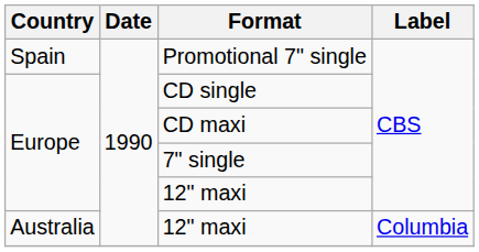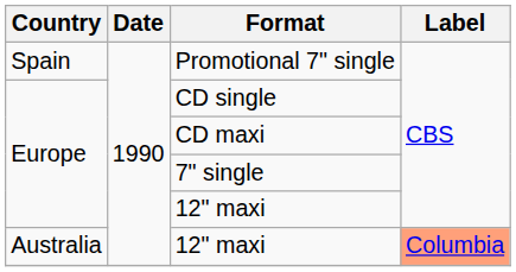Australia / 12" maxi | Label: no background -> lightsalmon background
